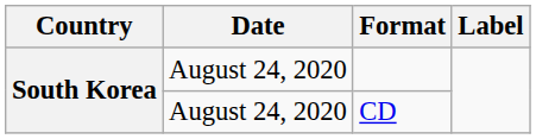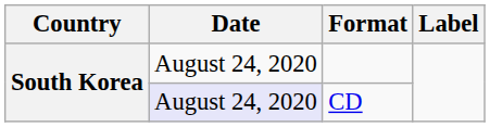CD | Date: no background -> lavender background
